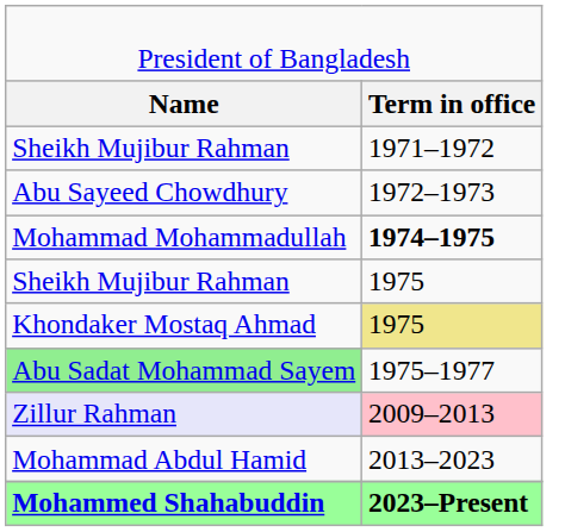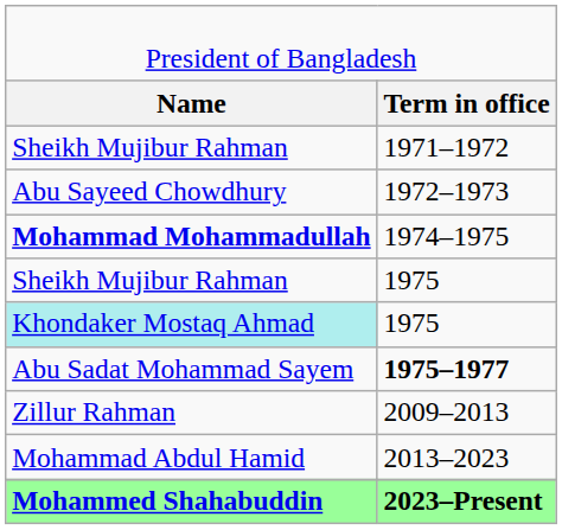Mohammad Mohammadullah | column 1: normal -> bold
Mohammad Mohammadullah | column 2: bold -> normal
Khondaker Mostaq Ahmad | column 1: no background -> paleturquoise background
Khondaker Mostaq Ahmad | column 2: khaki background -> no background
Abu Sadat Mohammad Sayem | column 1: lightgreen background -> no background
Abu Sadat Mohammad Sayem | column 2: normal -> bold
Zillur Rahman | column 1: lavender background -> no background
Zillur Rahman | column 2: pink background -> no background
